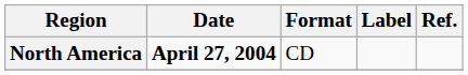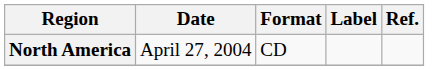North America | Date: bold -> normal
